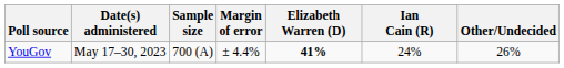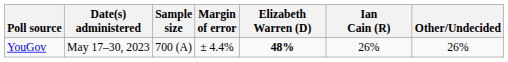YouGov | Elizabeth Warren (D): 41% -> 48%
YouGov | Ian Cain (R): 24% -> 26%
